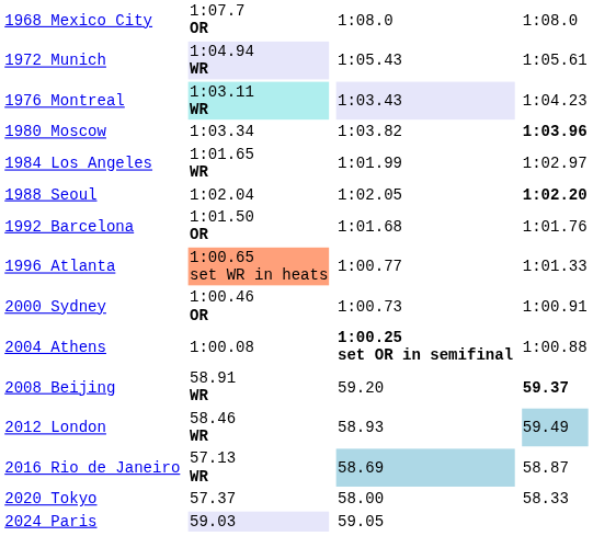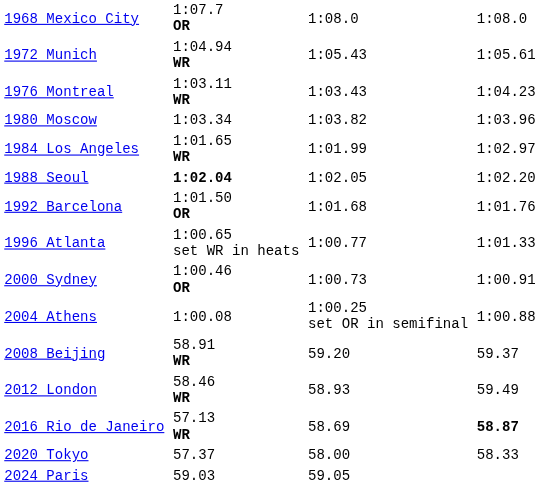1972 Munich | column 2: lavender background -> no background
1976 Montreal | column 2: paleturquoise background -> no background
1976 Montreal | column 3: lavender background -> no background
1980 Moscow | column 4: bold -> normal
1988 Seoul | column 2: normal -> bold
1988 Seoul | column 4: bold -> normal
1996 Atlanta | column 2: lightsalmon background -> no background
2004 Athens | column 3: bold -> normal
2008 Beijing | column 4: bold -> normal
2012 London | column 4: lightblue background -> no background
2016 Rio de Janeiro | column 3: lightblue background -> no background
2016 Rio de Janeiro | column 4: normal -> bold
2024 Paris | column 2: lavender background -> no background
